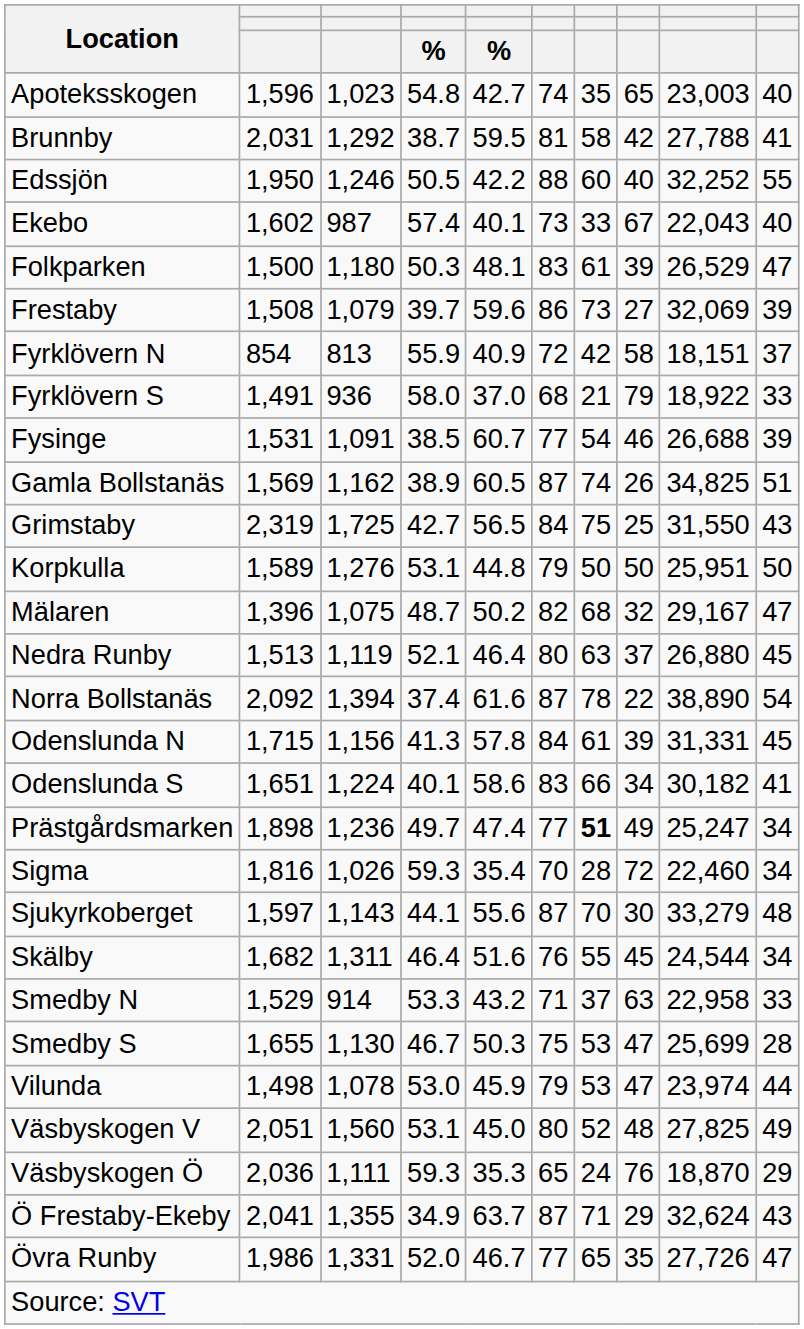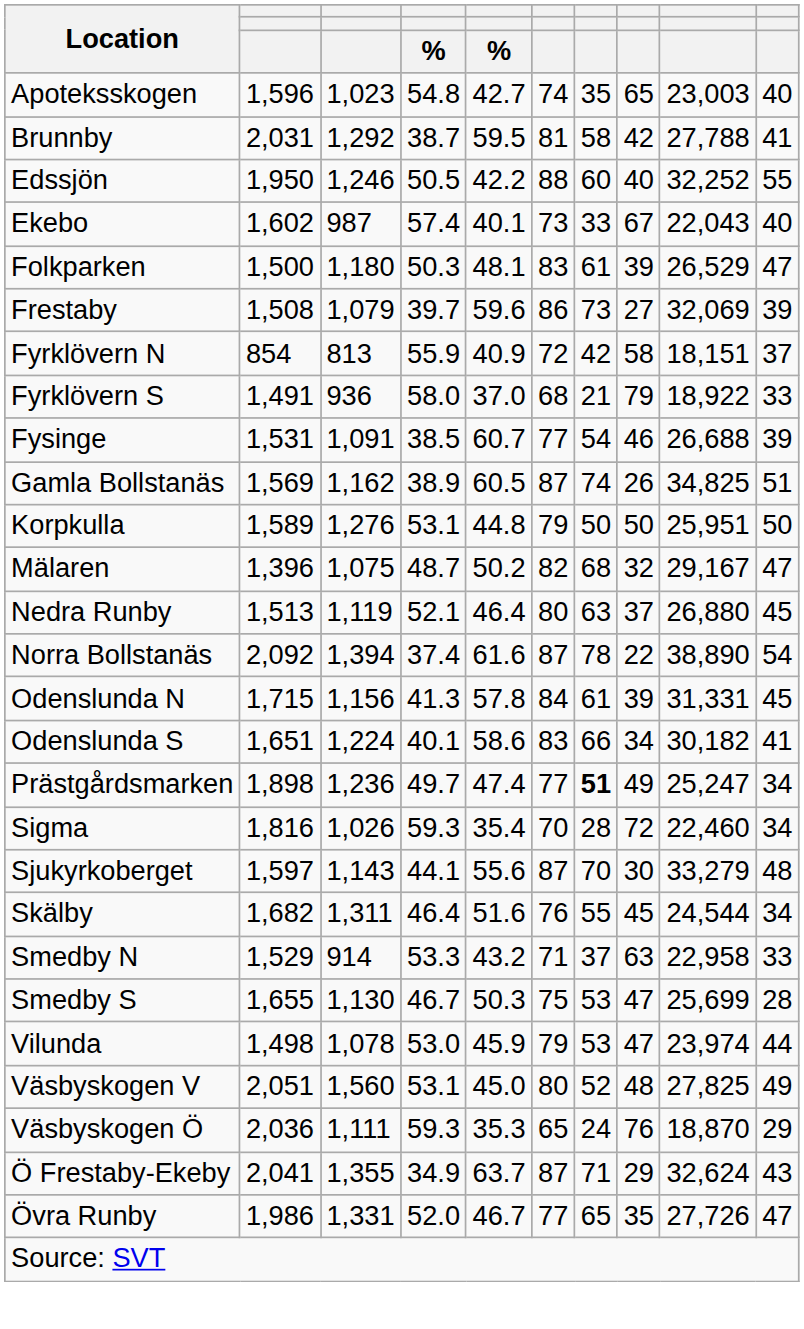- row: Grimstaby | 2,319 | 1,725 | 42.7 | 56.5 | 84 | 75 | 25 | 31,550 | 43
